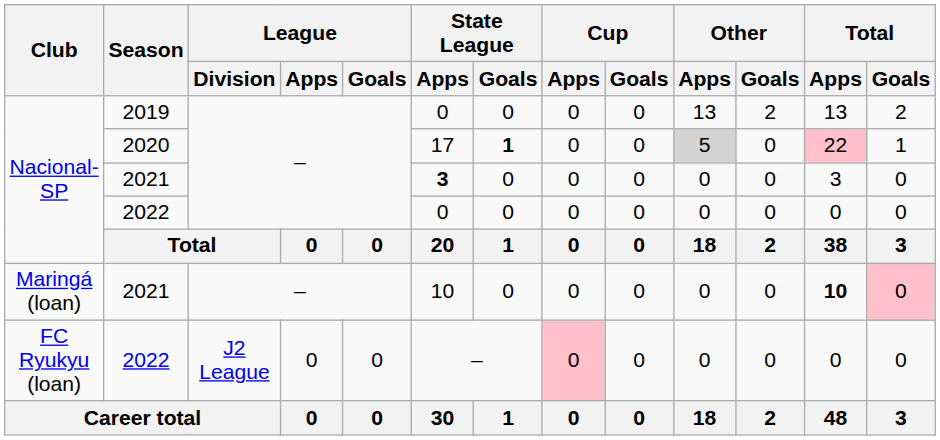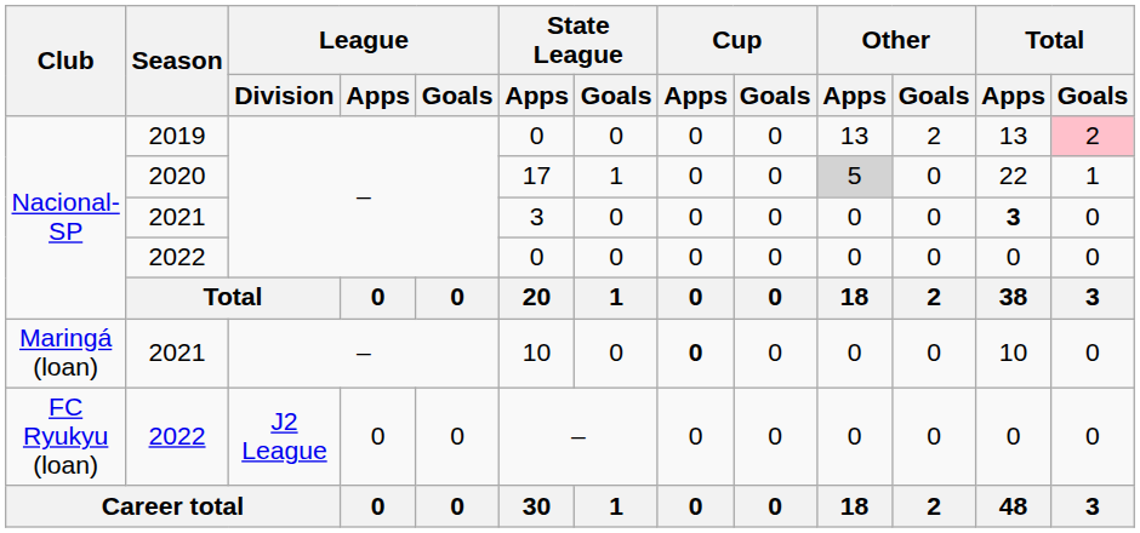2019 | Total / Goals: no background -> pink background
2020 | State League / Goals: bold -> normal
2020 | Total / Apps: pink background -> no background
Nacional-SP / 2021 | State League / Apps: bold -> normal
Nacional-SP / 2021 | Total / Apps: normal -> bold
Maringá (loan) / 2021 | Cup / Apps: normal -> bold
Maringá (loan) / 2021 | Total / Apps: bold -> normal
Maringá (loan) / 2021 | Total / Goals: pink background -> no background
FC Ryukyu (loan) / 2022 | Cup / Apps: pink background -> no background
